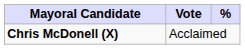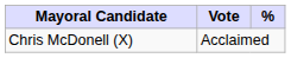Chris McDonell (X) | Mayoral Candidate: bold -> normal
